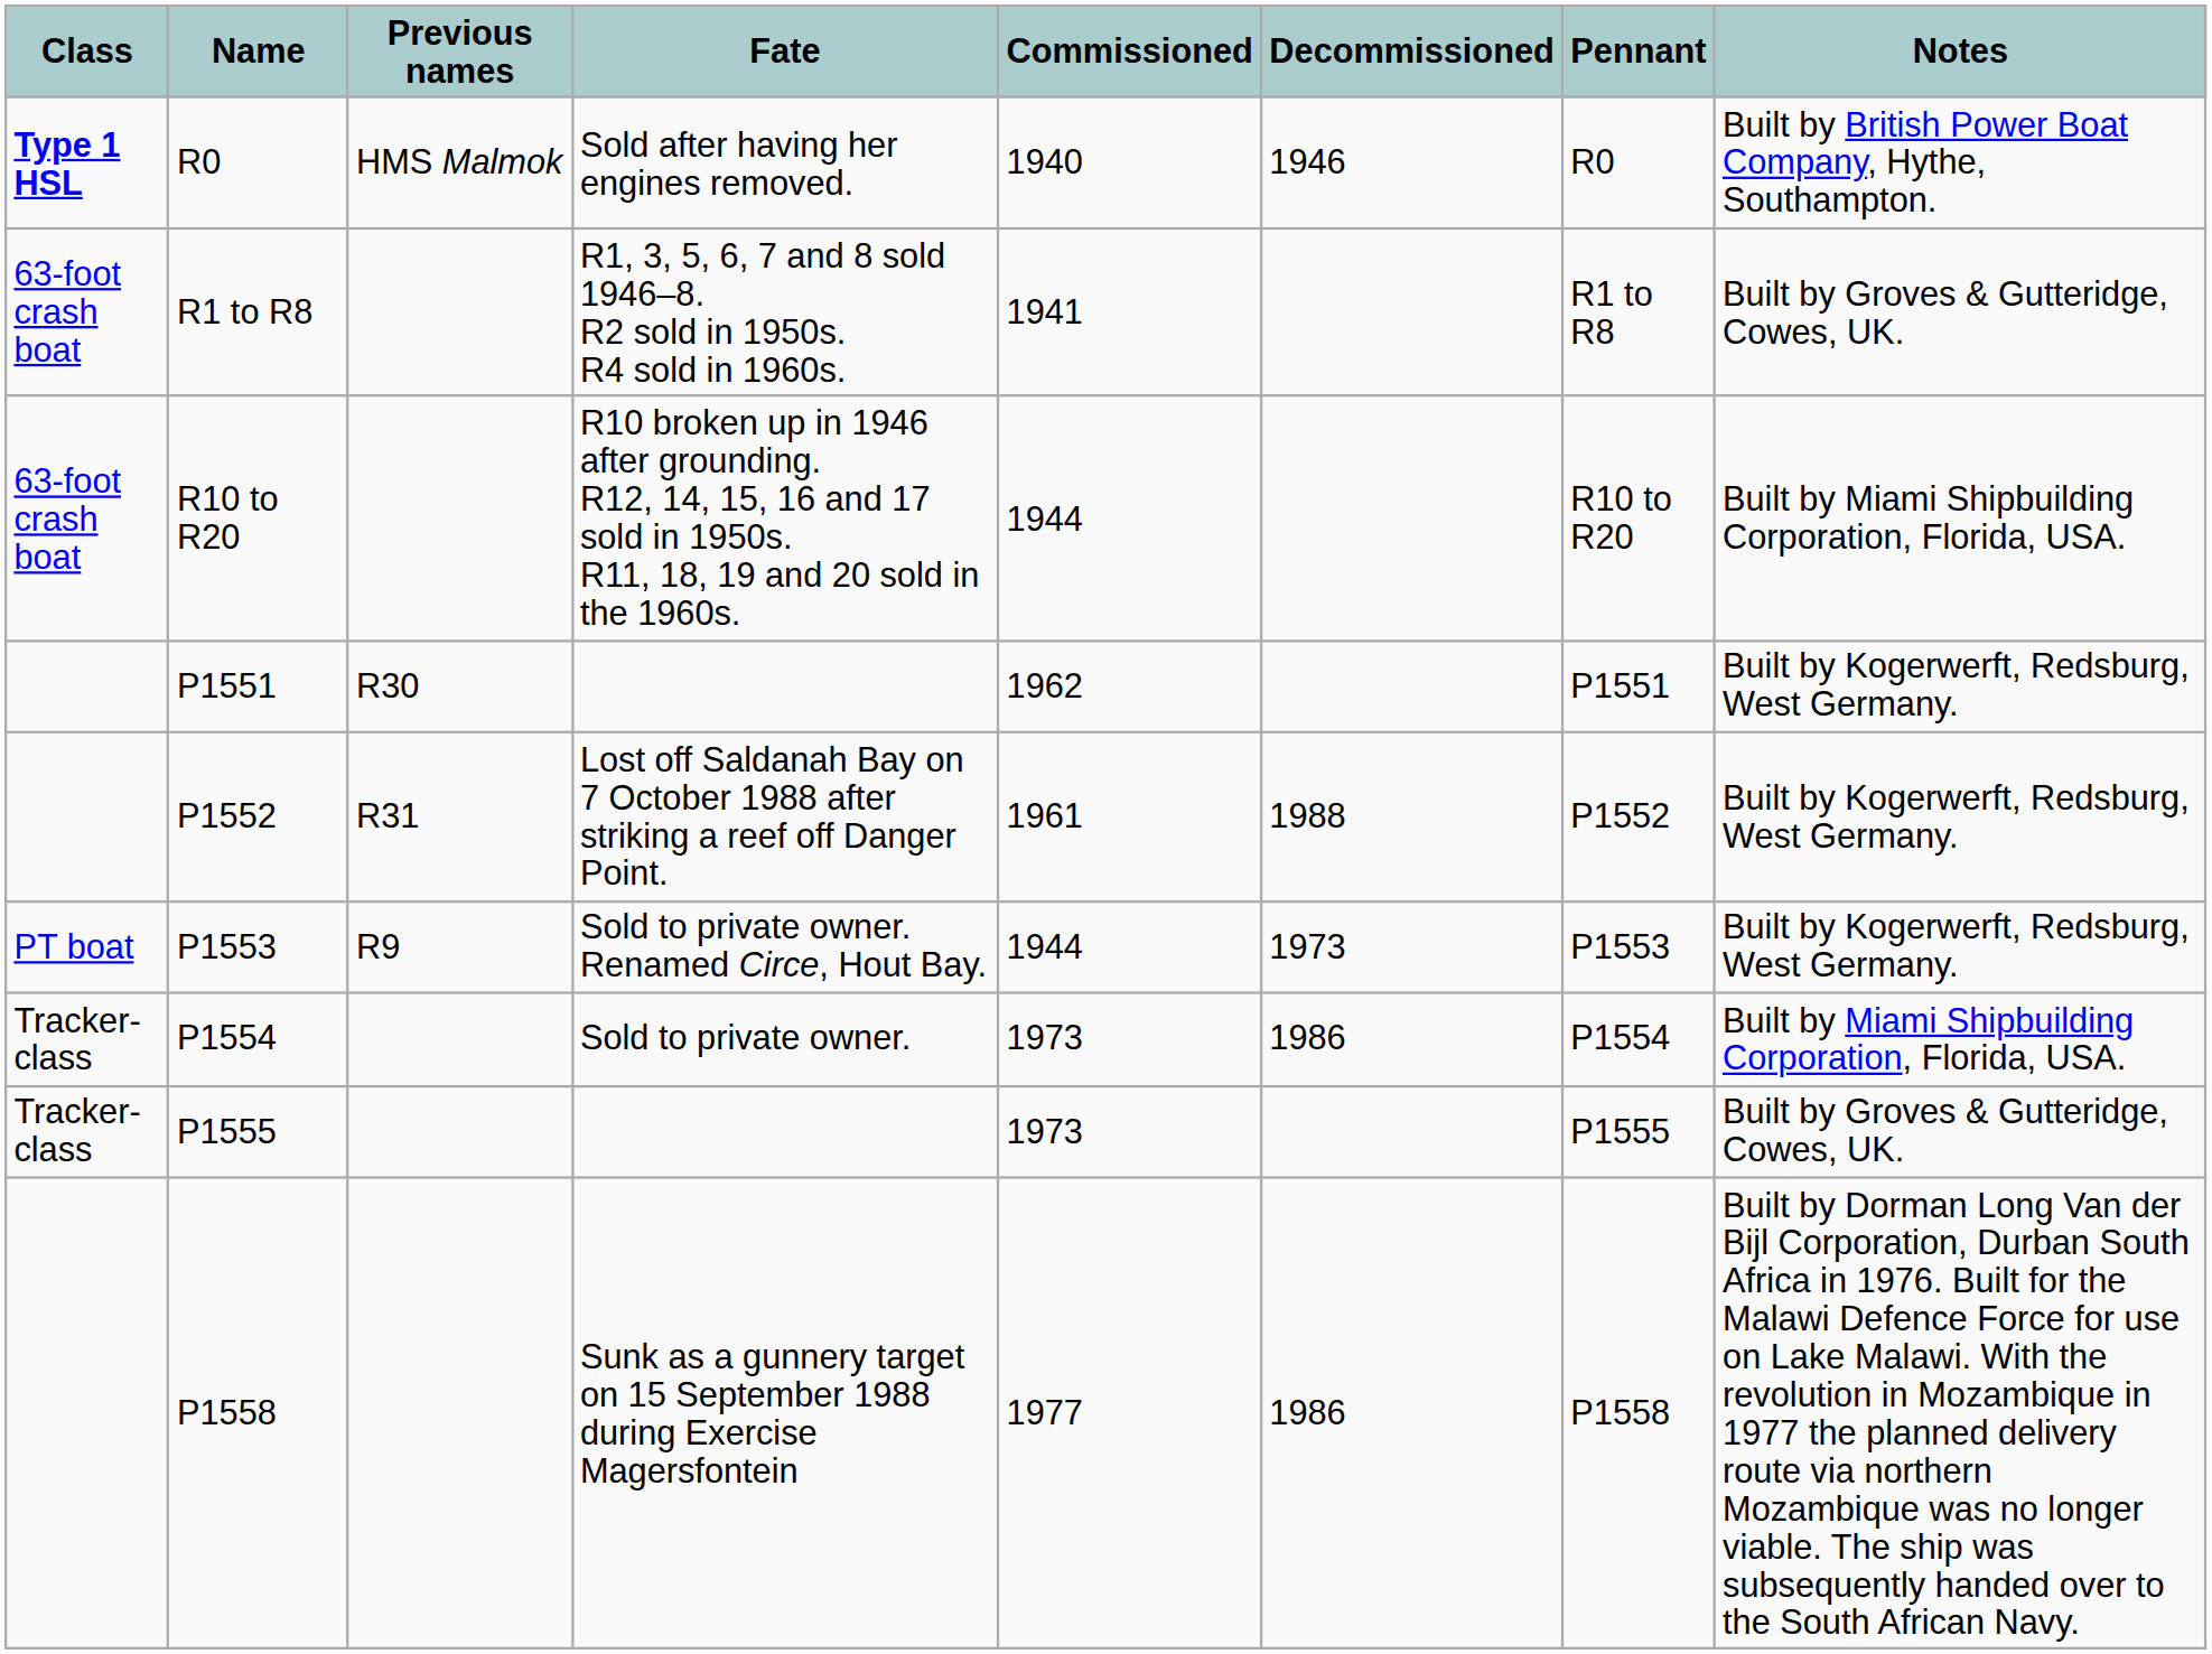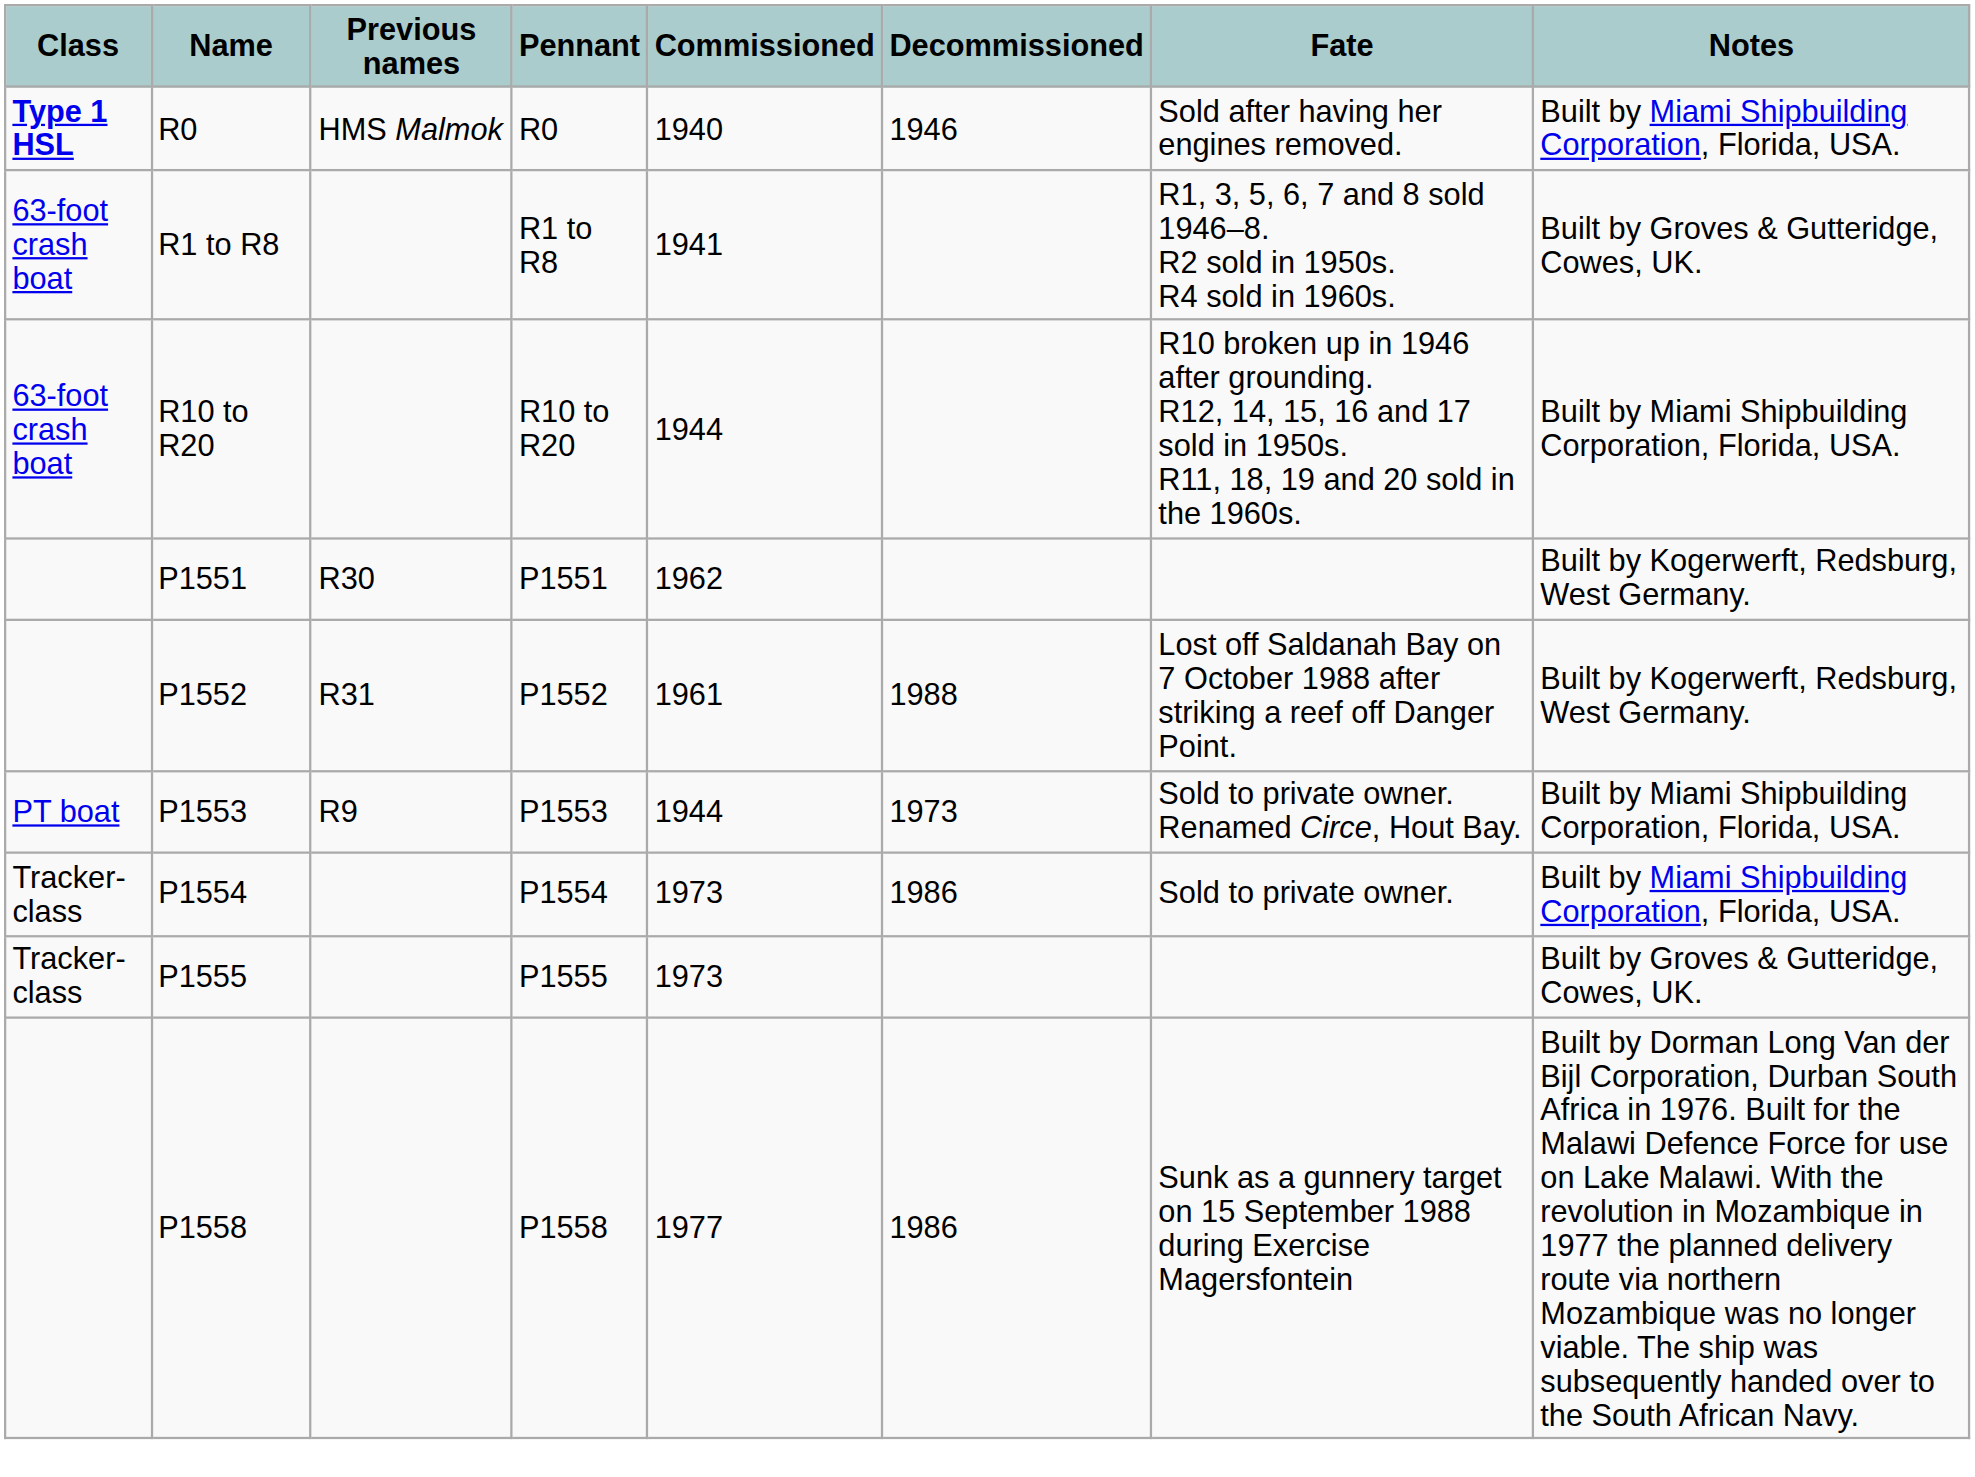columns swapped: Pennant <-> Fate
row 2 | Notes: Built by British Power Boat Company, Hythe, Southampton. -> Built by Miami Shipbuilding Corporation, Florida, USA.
row 7 | Notes: Built by Kogerwerft, Redsburg, West Germany. -> Built by Miami Shipbuilding Corporation, Florida, USA.
